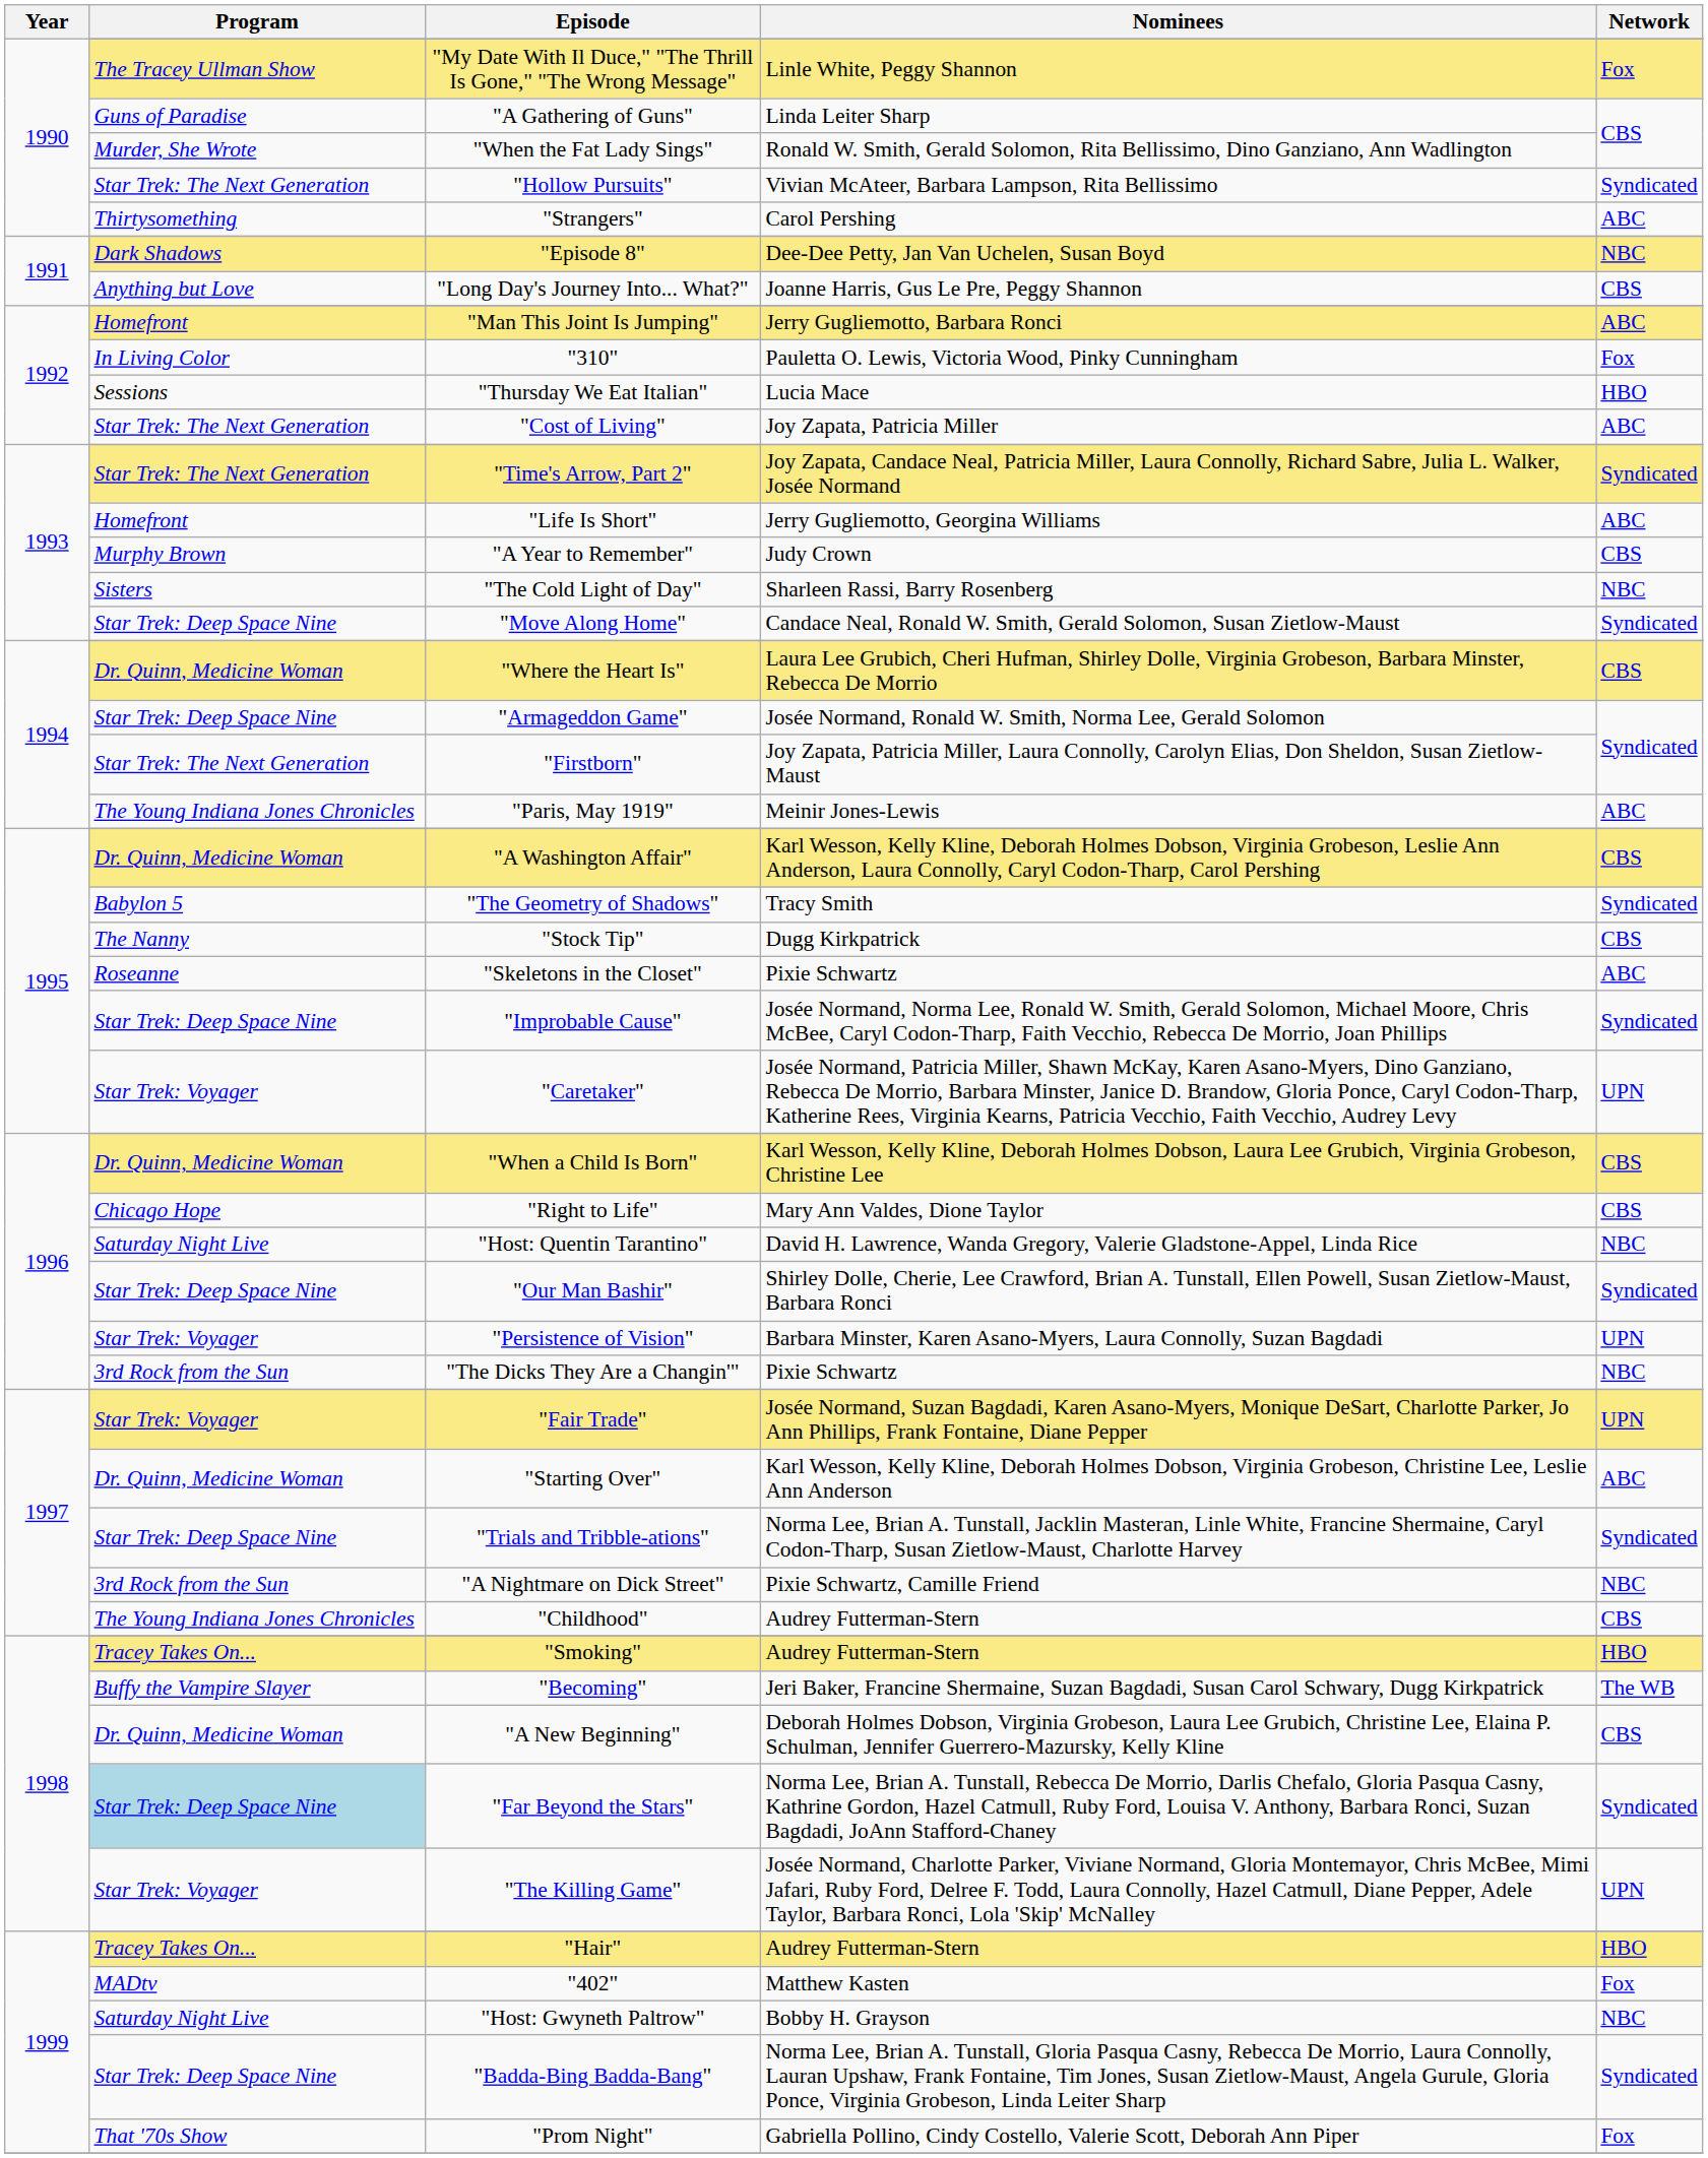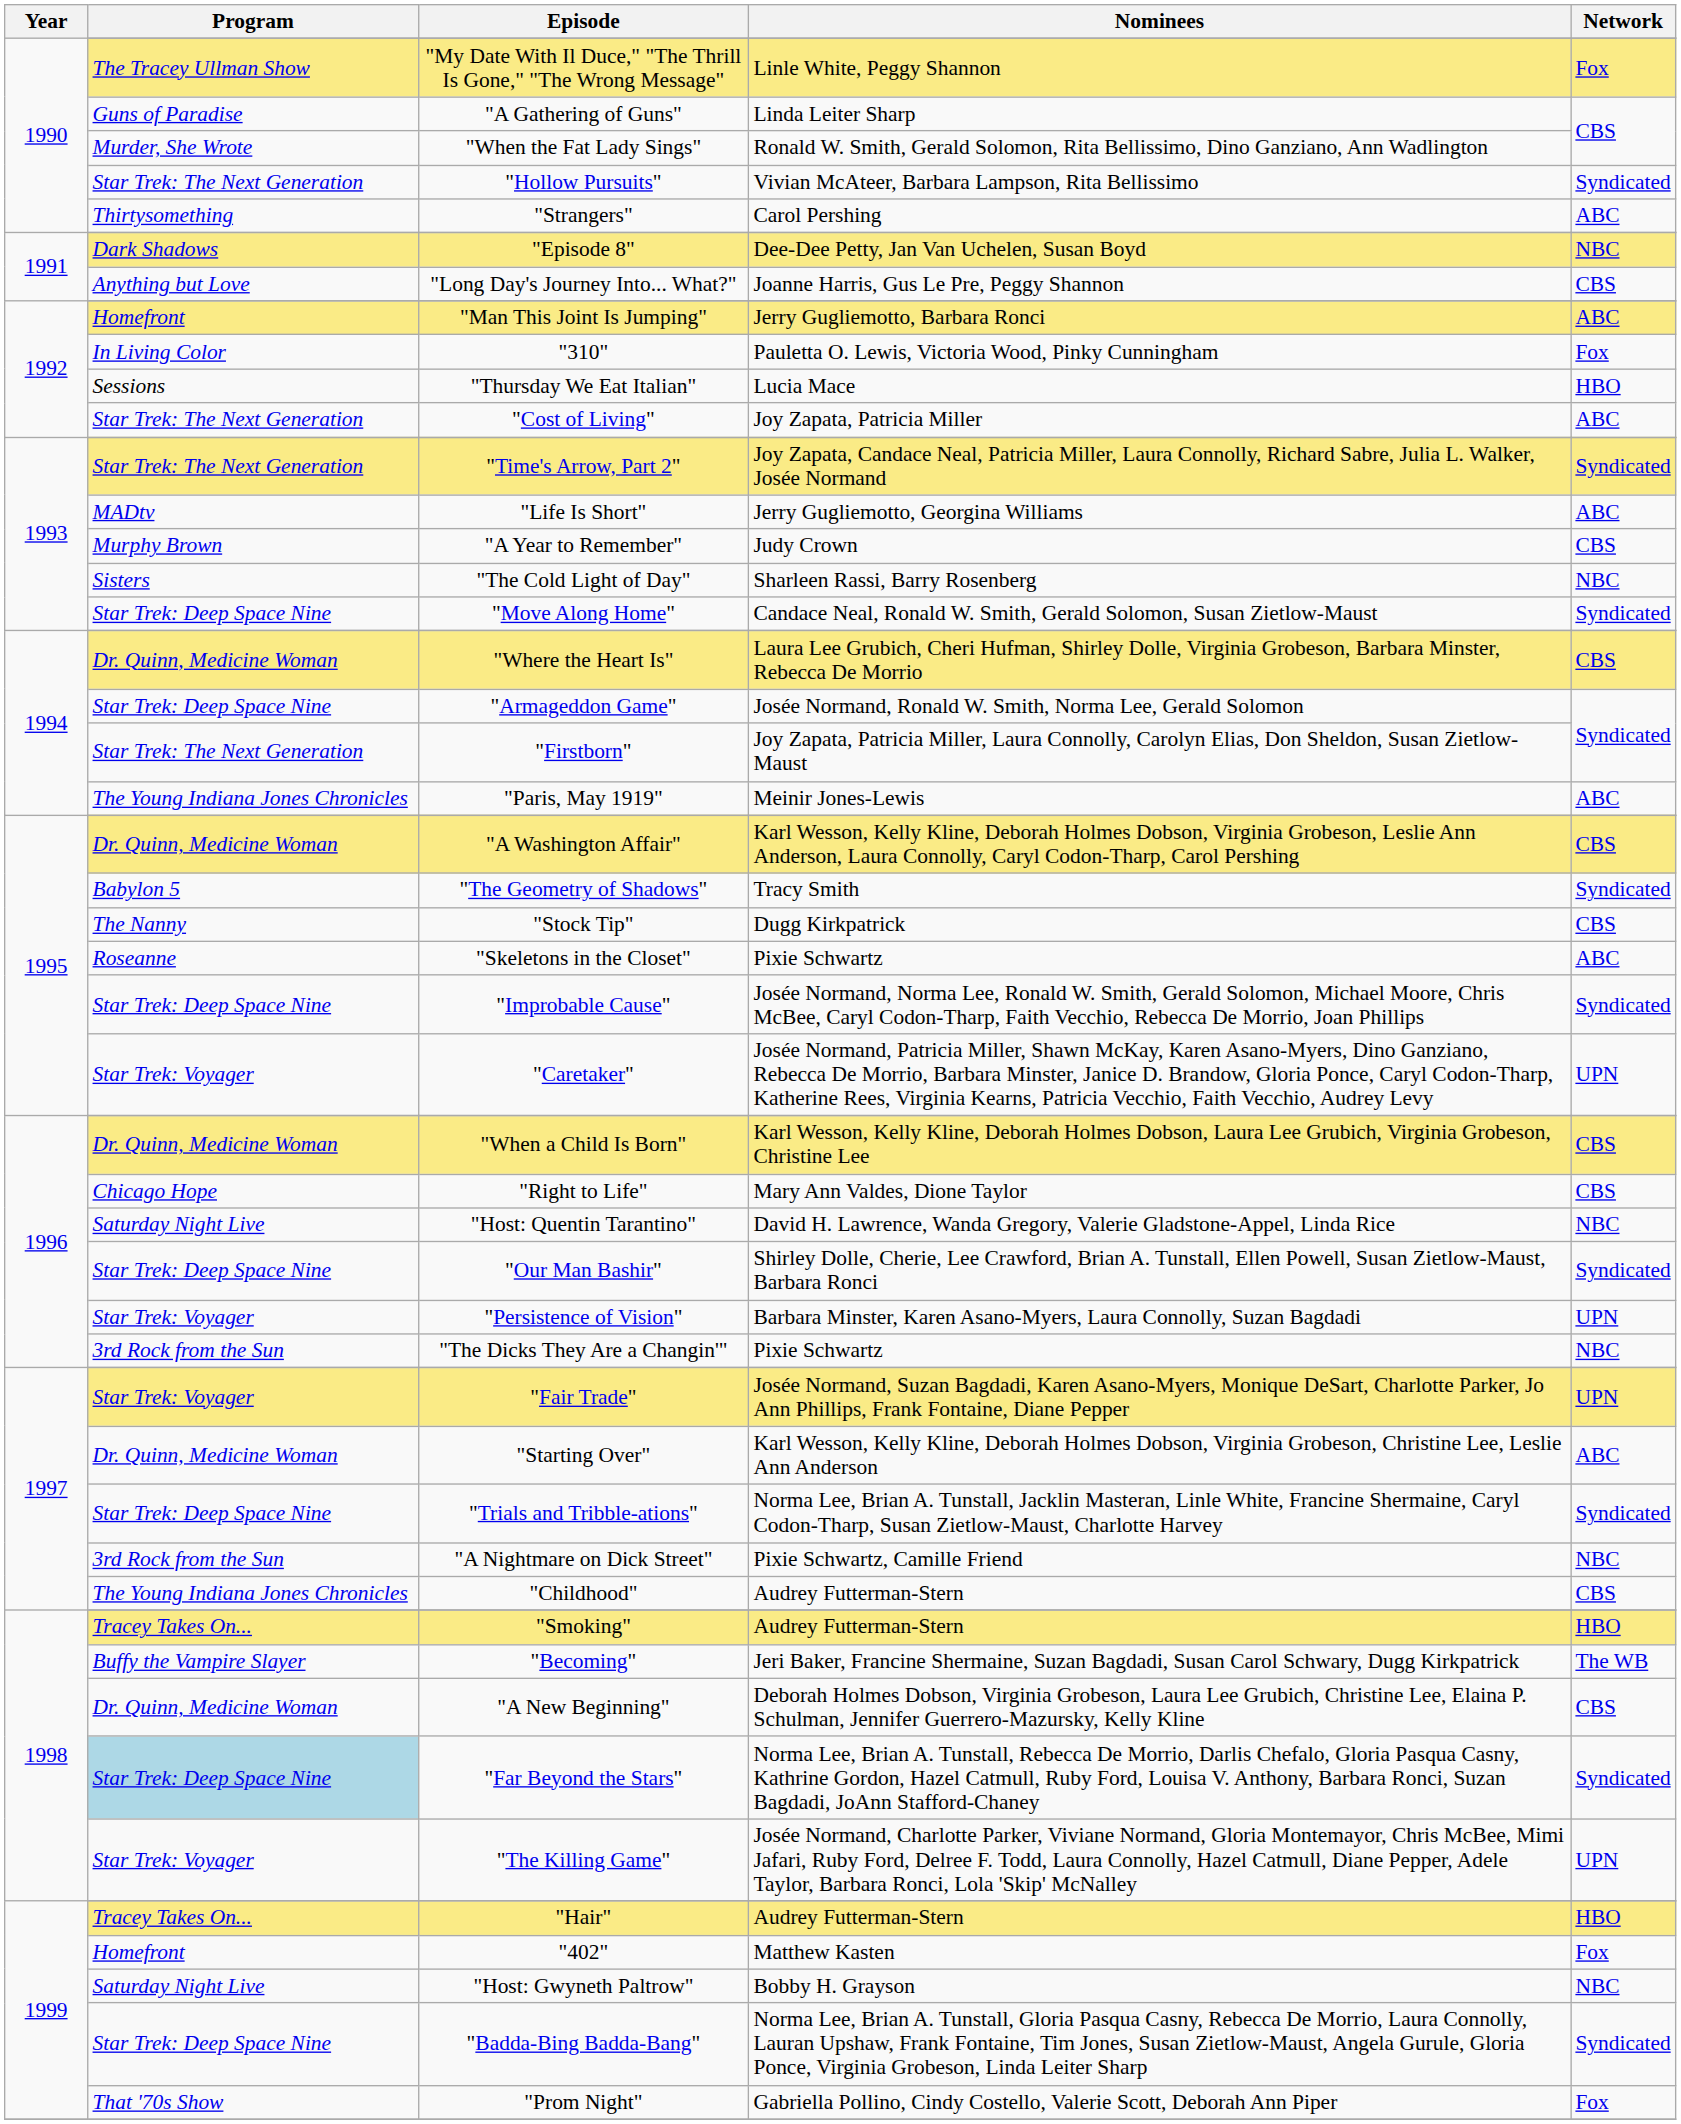"Life Is Short" | Program: Homefront -> MADtv
"402" | Program: MADtv -> Homefront
